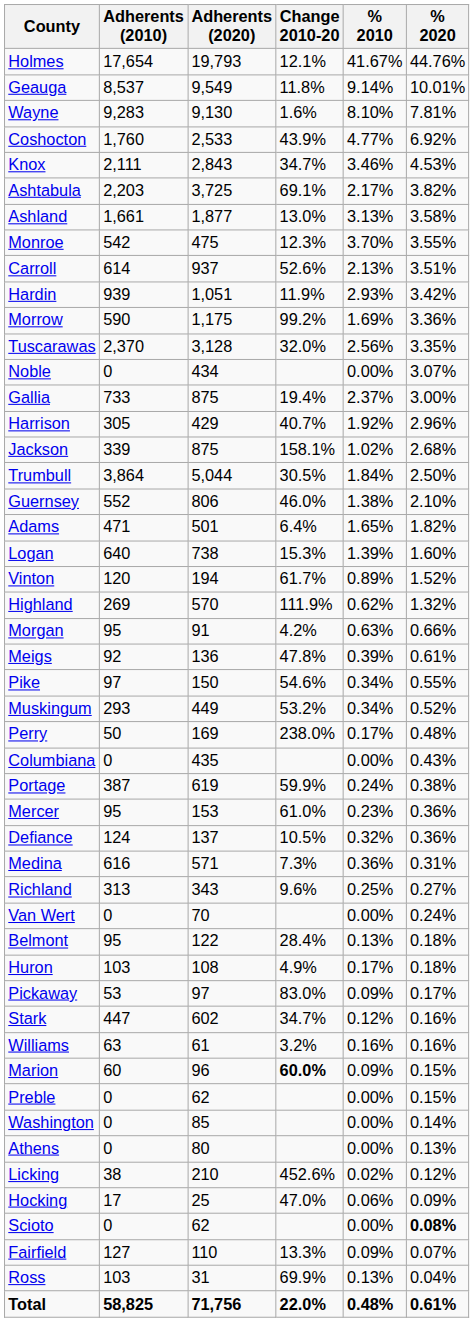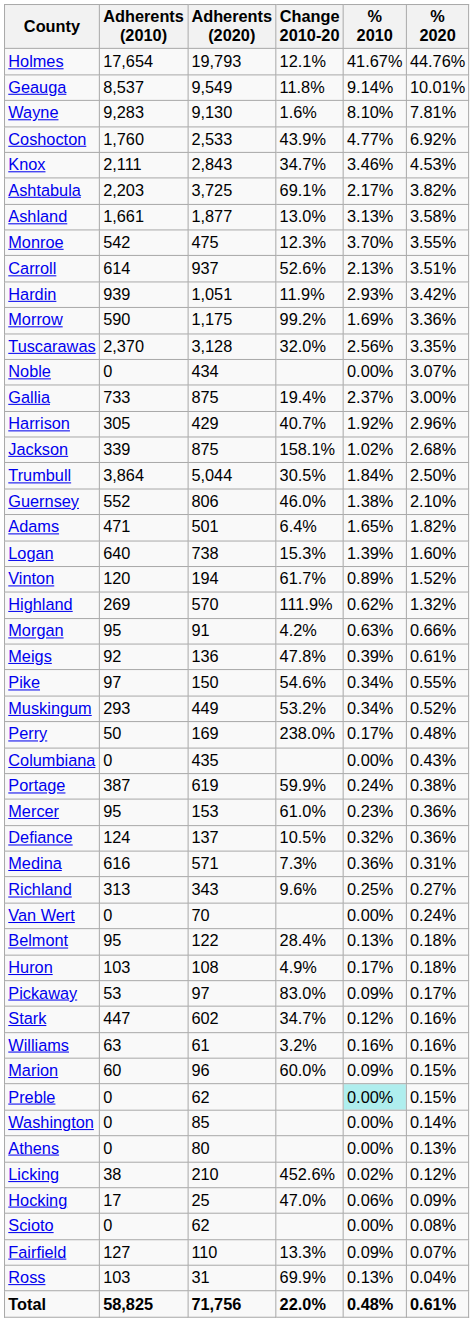Marion | Change 2010-20: bold -> normal
Preble | % 2010: no background -> paleturquoise background
Scioto | % 2020: bold -> normal
